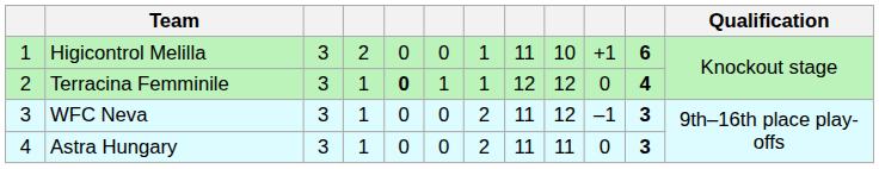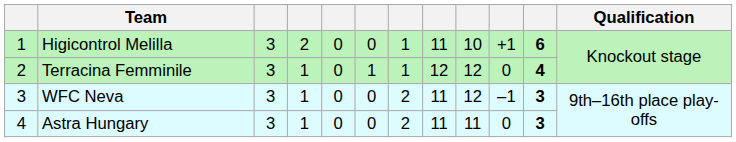Terracina Femminile | column 5: bold -> normal
